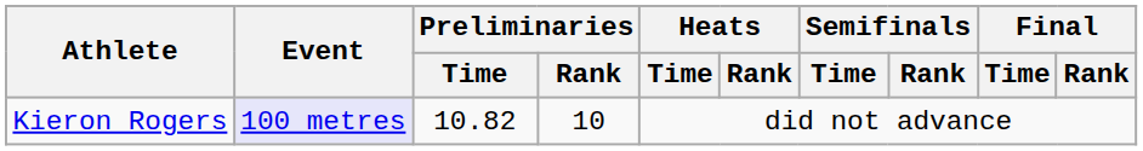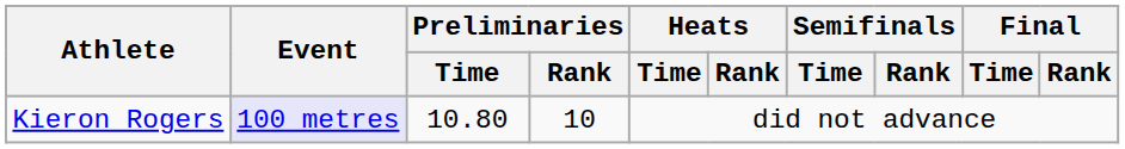Kieron Rogers | Preliminaries / Time: 10.82 -> 10.80
